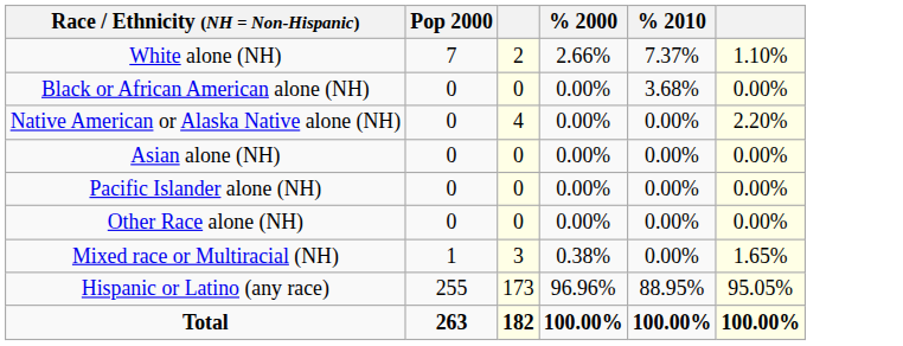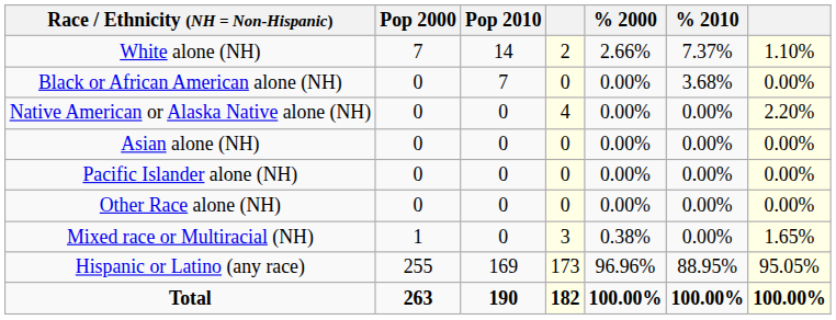+ column: Pop 2010 | 14 | 7 | 0 | 0 | 0 | 0 | 0 | 169 | 190
